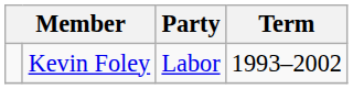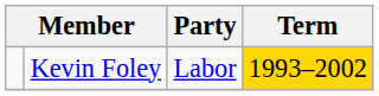Kevin Foley | Term: no background -> gold background
